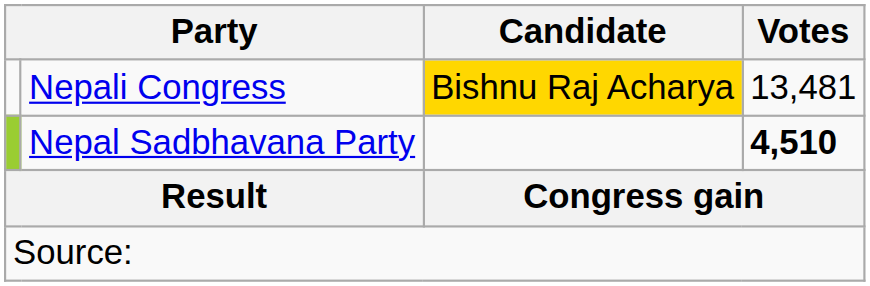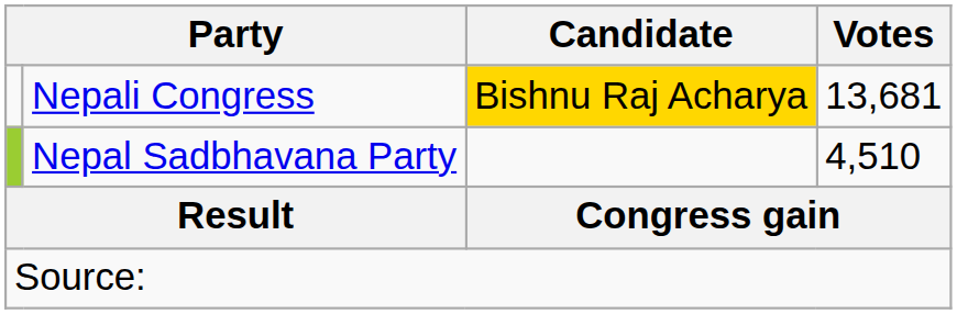Nepali Congress | Votes: 13,481 -> 13,681
Nepal Sadbhavana Party | Votes: bold -> normal
